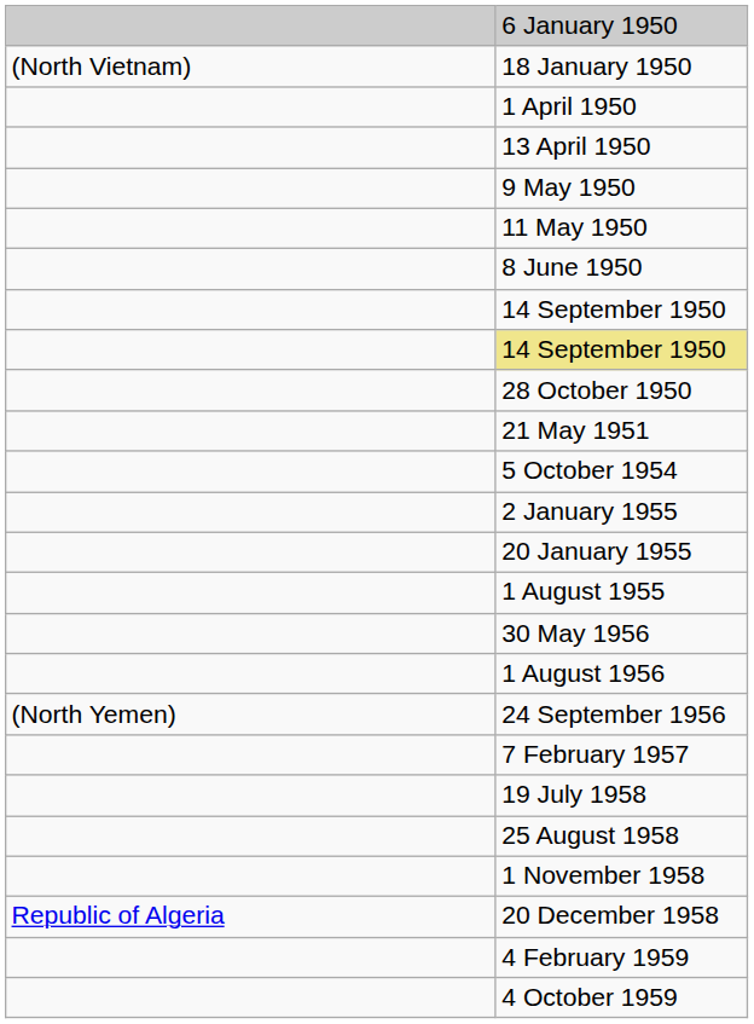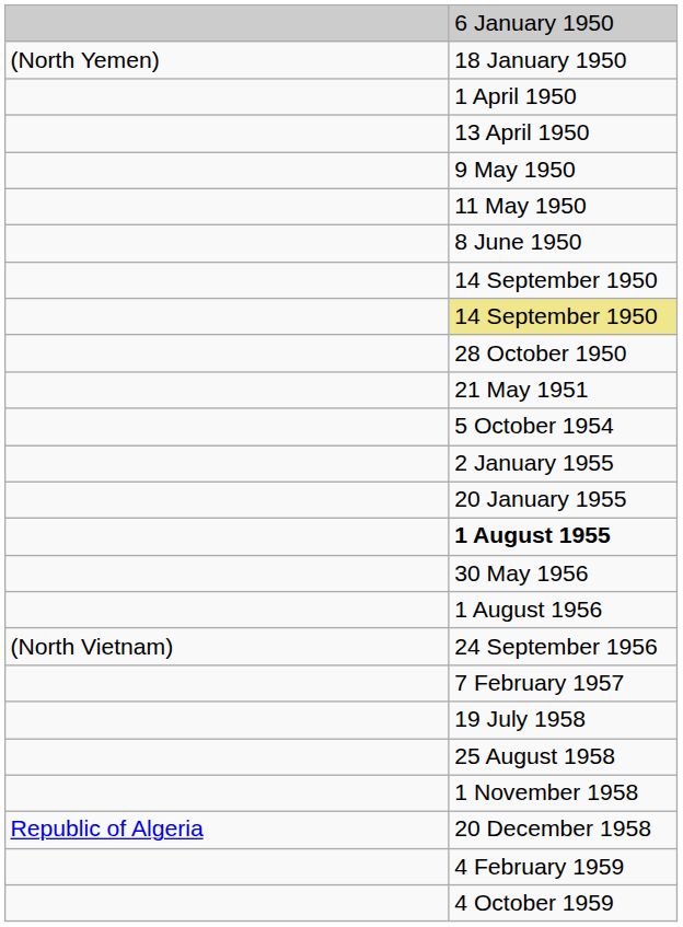row 2 | column 1: (North Vietnam) -> (North Yemen)
row 15 | column 2: normal -> bold
row 18 | column 1: (North Yemen) -> (North Vietnam)
